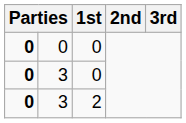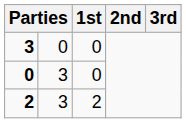row 2 | column 1: 0 -> 3
row 4 | column 1: 0 -> 2
